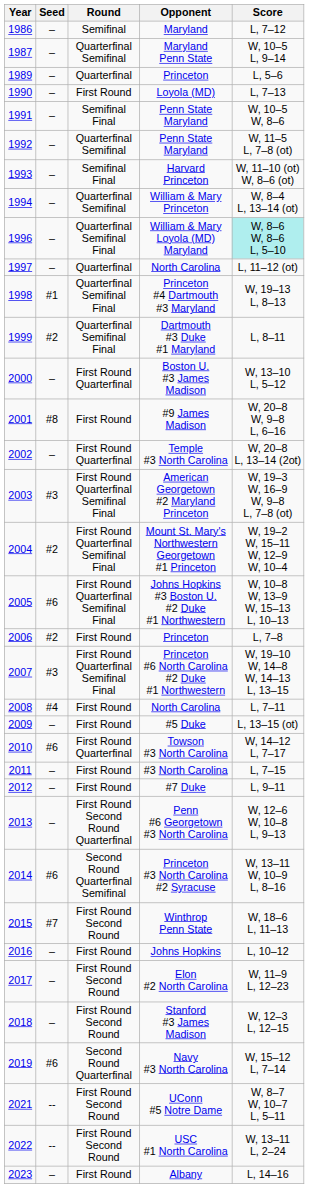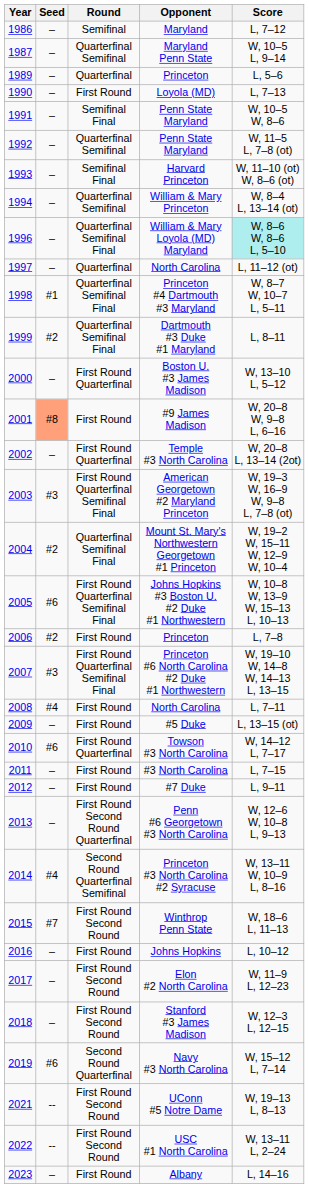Princeton #4 Dartmouth #3 Maryland | Score: W, 19–13 L, 8–13 -> W, 8–7 W, 10–7 L, 5–11
#9 James Madison | Seed: no background -> lightsalmon background
Mount St. Mary's Northwestern Georgetown #1 Princeton | Round: First Round Quarterfinal Semifinal Final -> Quarterfinal Semifinal Final
Princeton #3 North Carolina #2 Syracuse | Seed: #6 -> #4
UConn #5 Notre Dame | Score: W, 8–7 W, 10–7 L, 5–11 -> W, 19–13 L, 8–13
